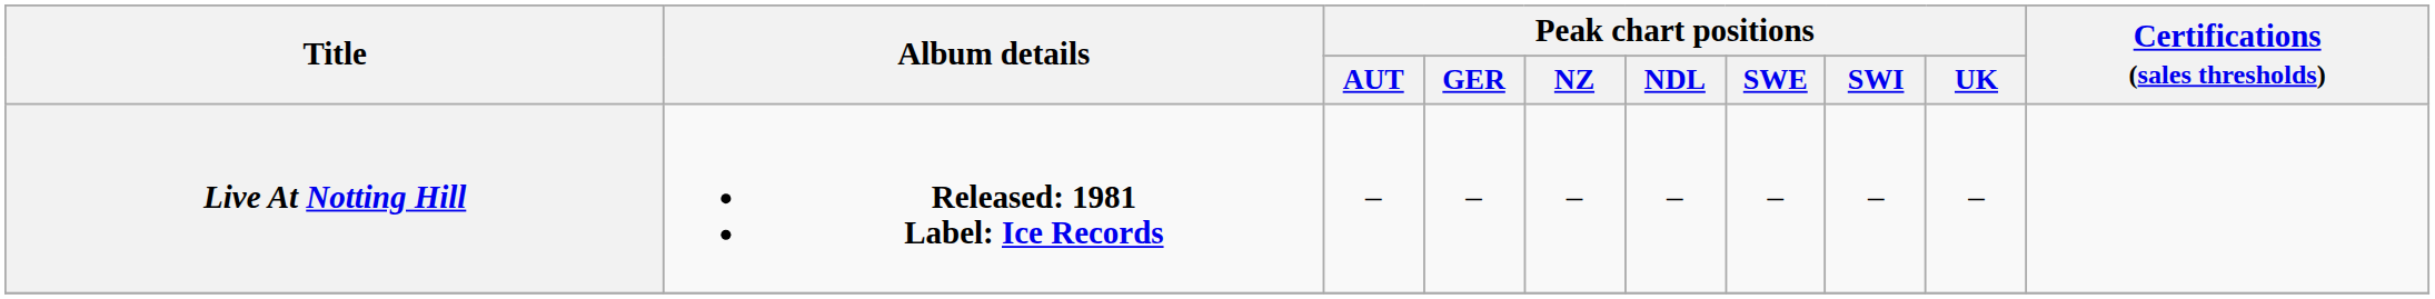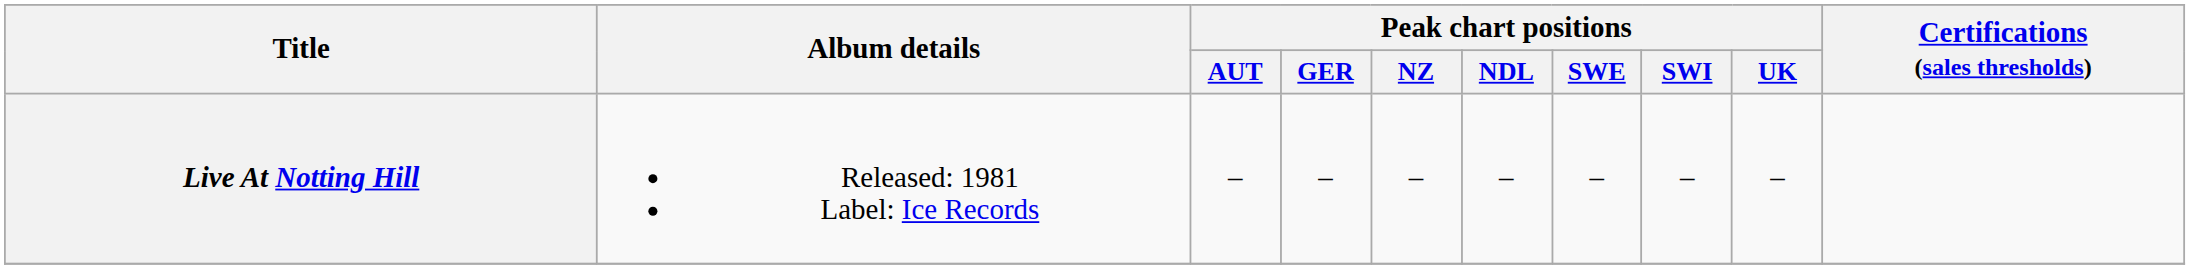Live At Notting Hill | Album details: bold -> normal
